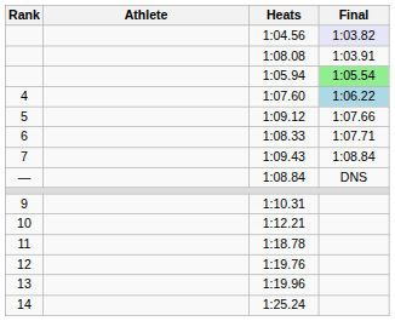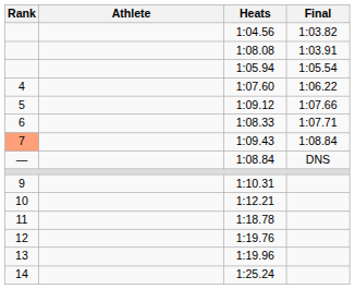1:04.56 | Final: lavender background -> no background
1:05.94 | Final: lightgreen background -> no background
1:07.60 | Final: lightblue background -> no background
1:09.43 | Rank: no background -> lightsalmon background
